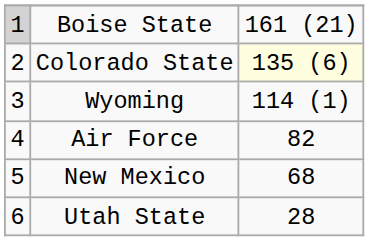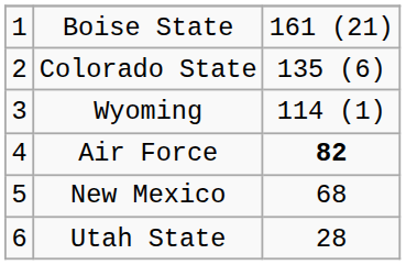Boise State | column 1: lightgrey background -> no background
Colorado State | column 3: lightyellow background -> no background
Air Force | column 3: normal -> bold
